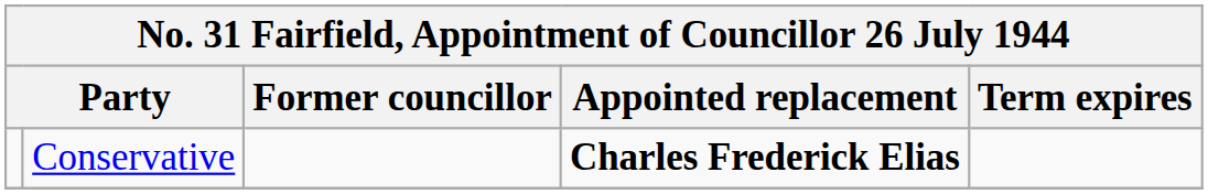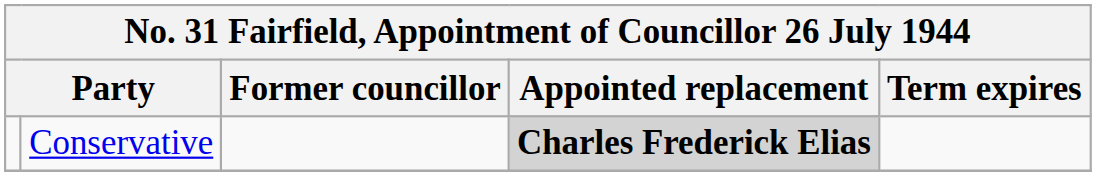Conservative | Appointed replacement: no background -> lightgrey background
